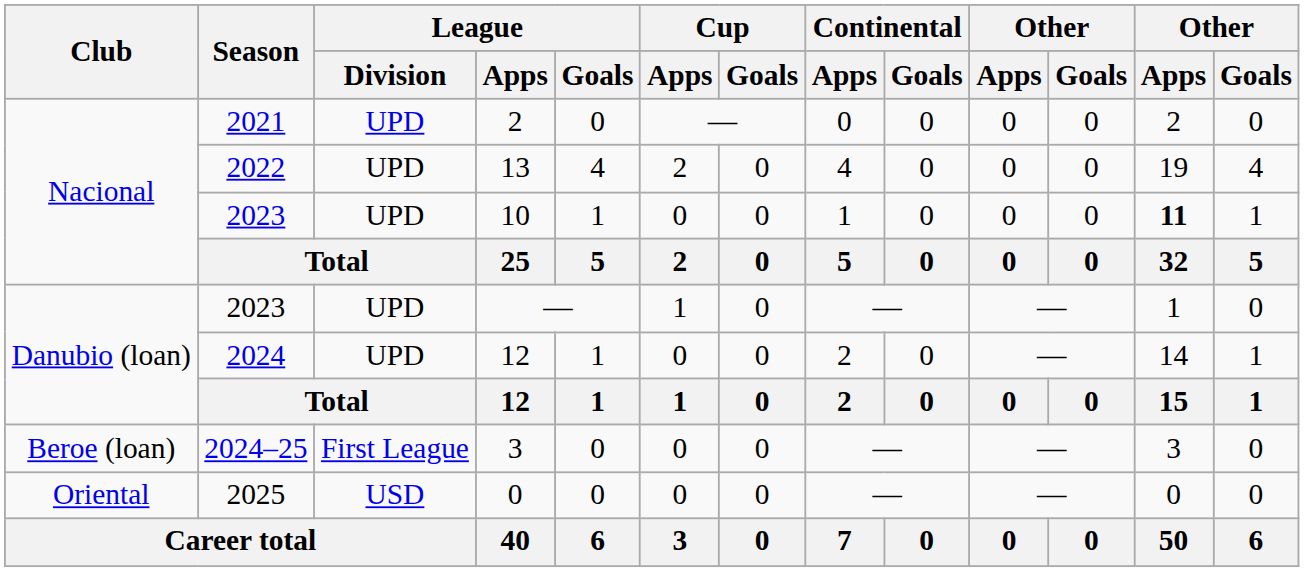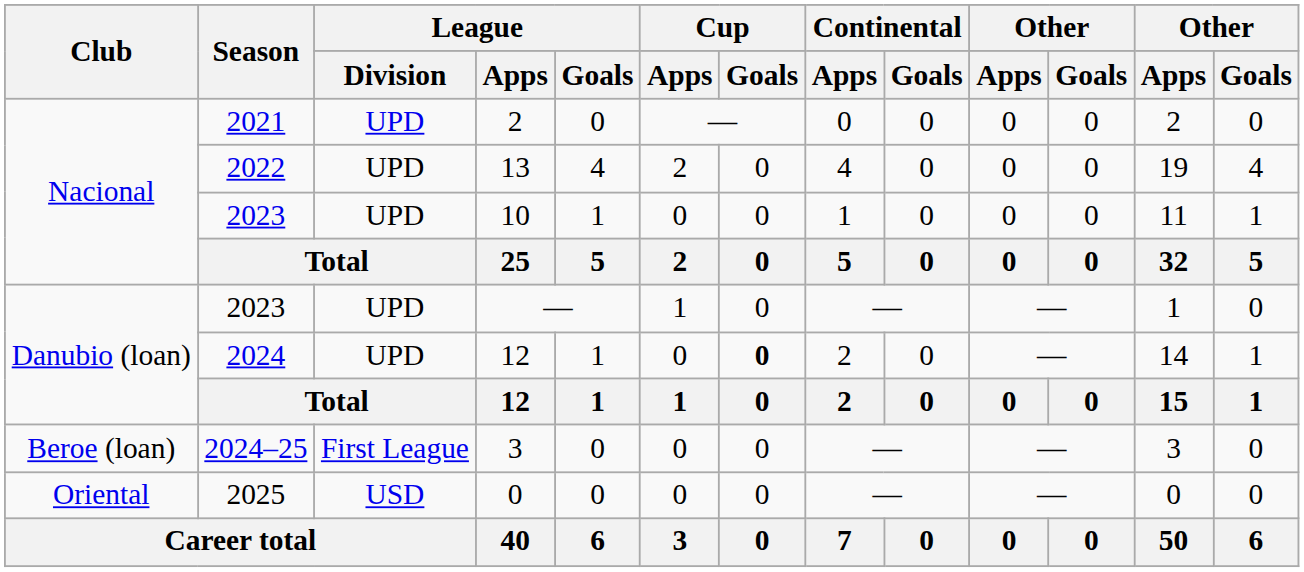10 | column 12: bold -> normal
2024 / 12 | Cup / Goals: normal -> bold
